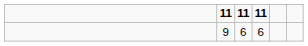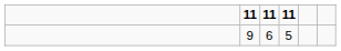row 2 | column 4: 6 -> 5
